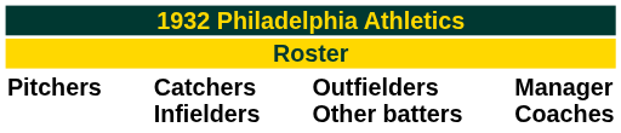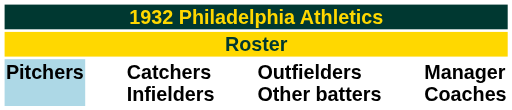Pitchers | column 1: no background -> lightblue background
